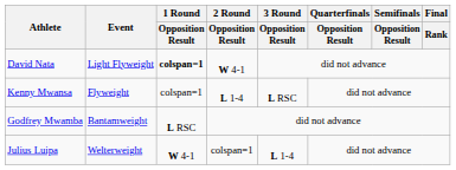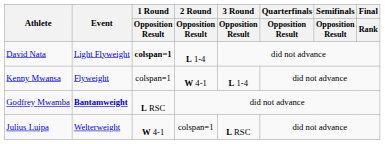David Nata | 2 Round / Opposition Result: W 4-1 -> L 1-4
Kenny Mwansa | 2 Round / Opposition Result: L 1-4 -> W 4-1
Kenny Mwansa | 3 Round / Opposition Result: L RSC -> L 1-4
Godfrey Mwamba | Event: normal -> bold
Julius Luipa | 3 Round / Opposition Result: L 1-4 -> L RSC
